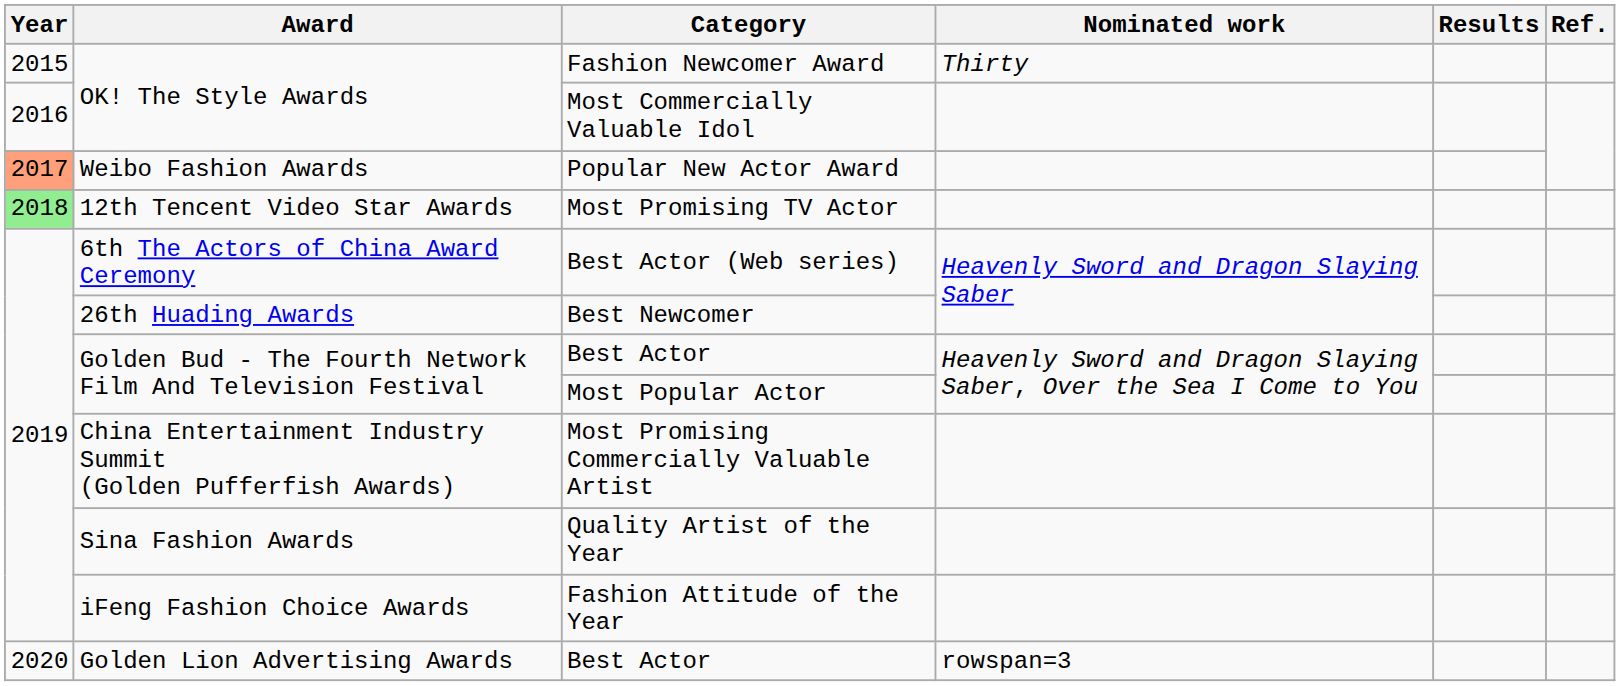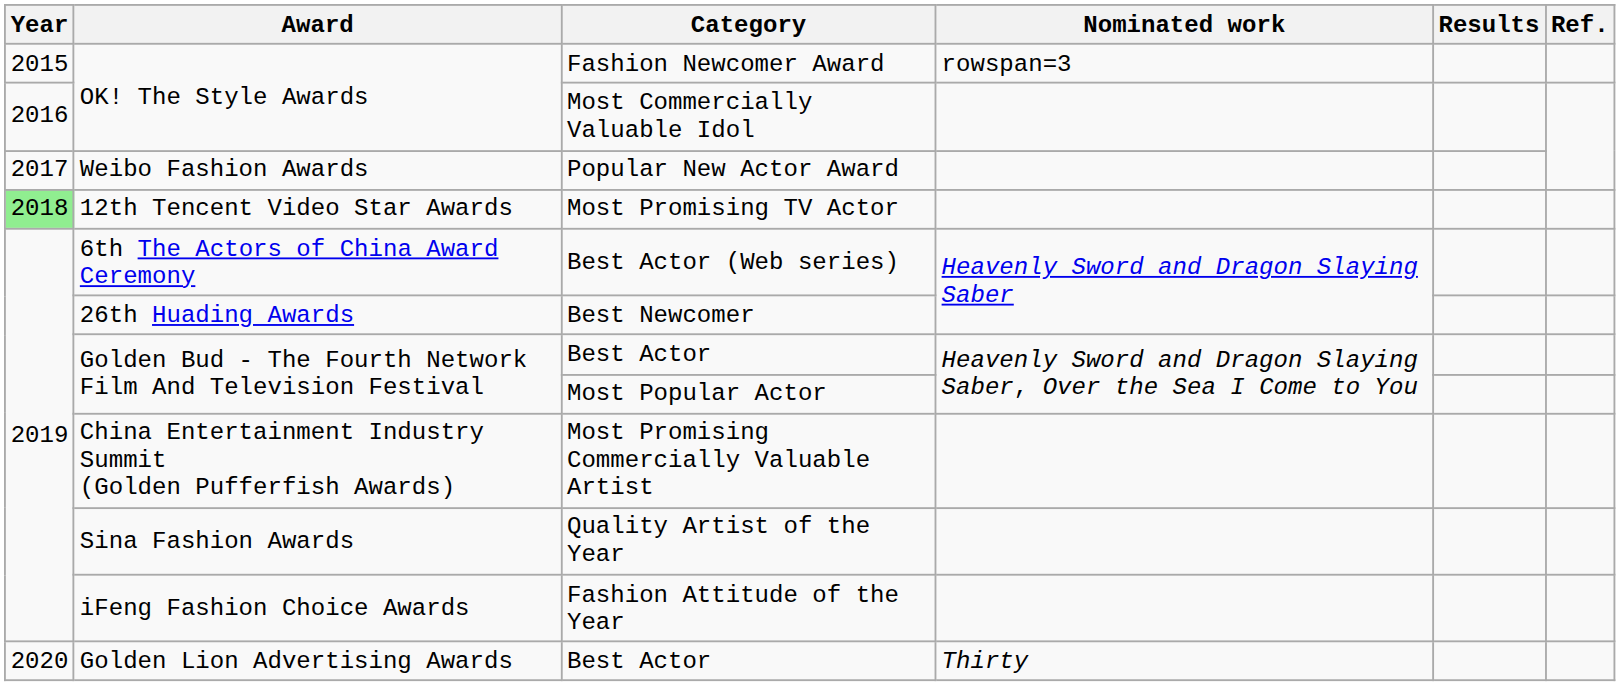Fashion Newcomer Award | Nominated work: Thirty -> rowspan=3
Popular New Actor Award | Year: lightsalmon background -> no background
Golden Lion Advertising Awards / Best Actor | Nominated work: rowspan=3 -> Thirty
